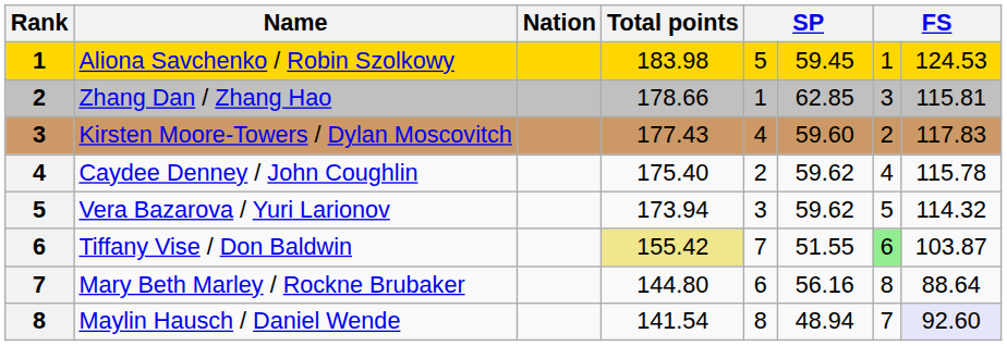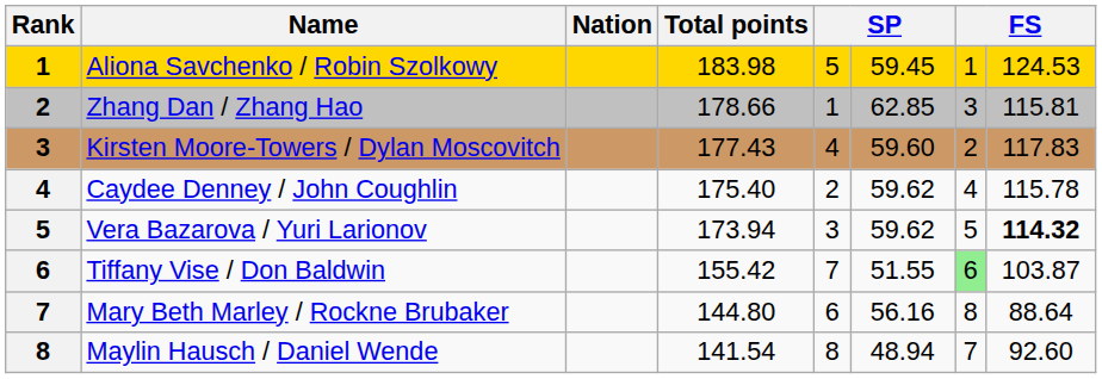Vera Bazarova / Yuri Larionov | column 8: normal -> bold
Tiffany Vise / Don Baldwin | Total points: khaki background -> no background
Maylin Hausch / Daniel Wende | column 8: lavender background -> no background
